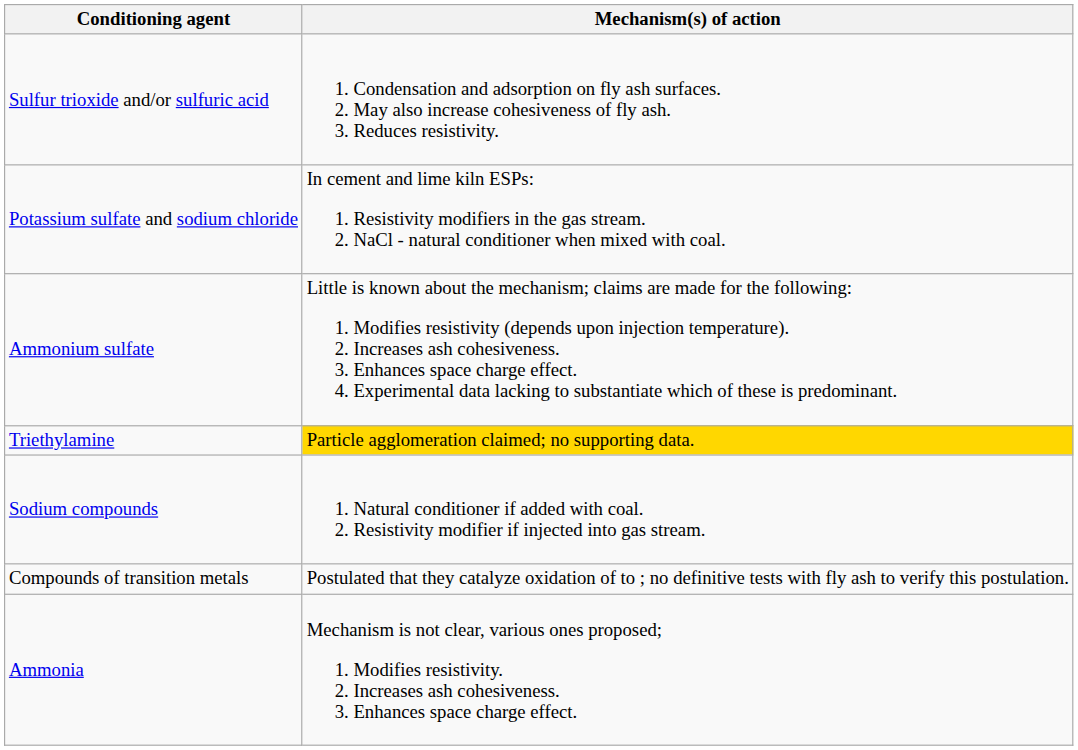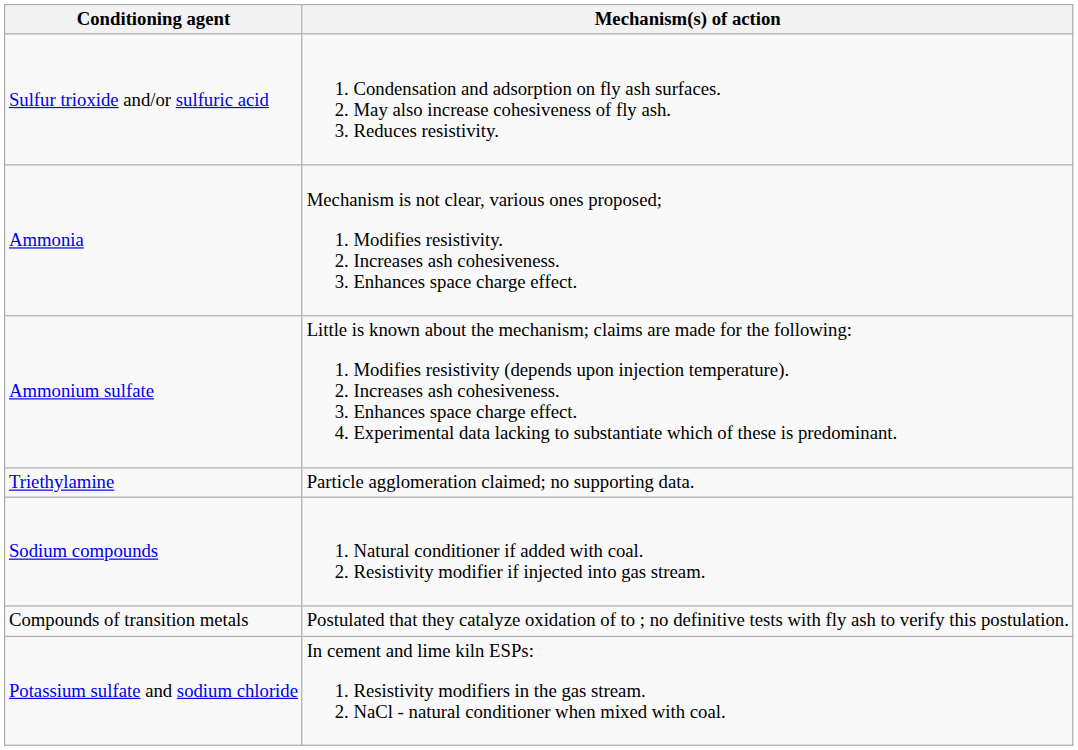rows swapped: Ammonia <-> Potassium sulfate and sodium chloride
Triethylamine | Mechanism(s) of action: gold background -> no background
